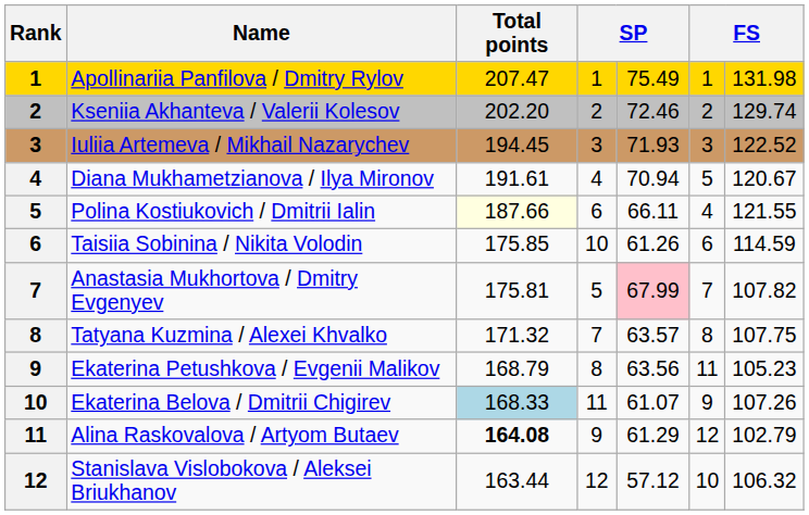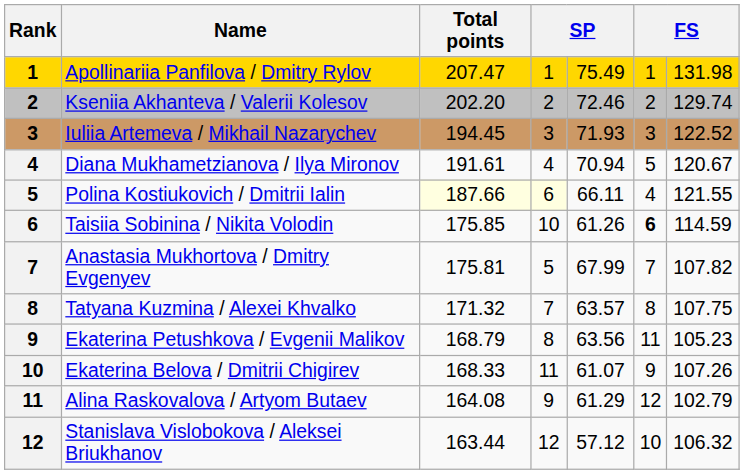Polina Kostiukovich / Dmitrii Ialin | column 4: no background -> lightyellow background
Taisiia Sobinina / Nikita Volodin | column 6: normal -> bold
Anastasia Mukhortova / Dmitry Evgenyev | column 5: pink background -> no background
Ekaterina Belova / Dmitrii Chigirev | Total points: lightblue background -> no background
Alina Raskovalova / Artyom Butaev | Total points: bold -> normal
